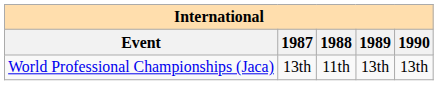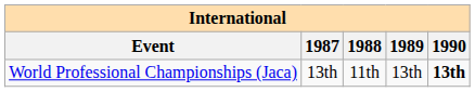World Professional Championships (Jaca) | 1990: normal -> bold
